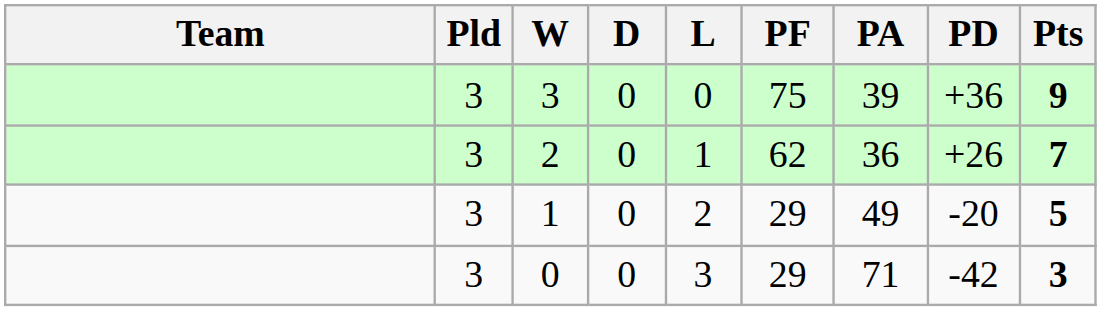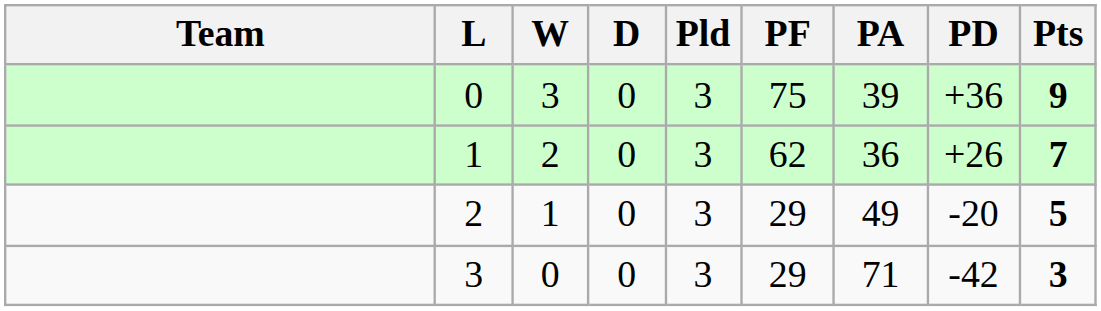columns swapped: Pld <-> L
